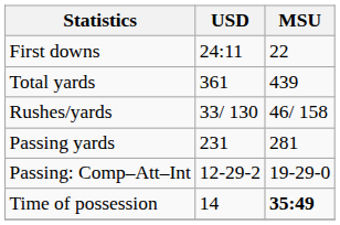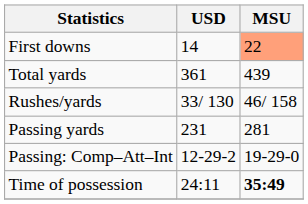First downs | USD: 24:11 -> 14
First downs | MSU: no background -> lightsalmon background
Time of possession | USD: 14 -> 24:11
